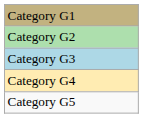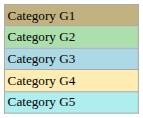row 5 | column 1: no background -> paleturquoise background
